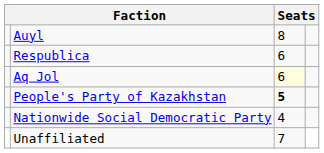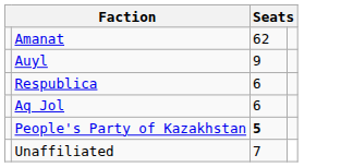+ row: Amanat | 62
Auyl | column 3: 8 -> 9
Aq Jol | column 3: lightyellow background -> no background
- row: Nationwide Social Democratic Party | 4
